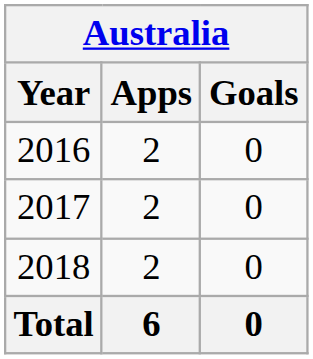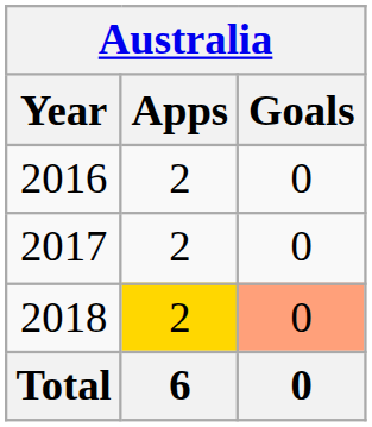2018 | Apps: no background -> gold background
2018 | Goals: no background -> lightsalmon background
